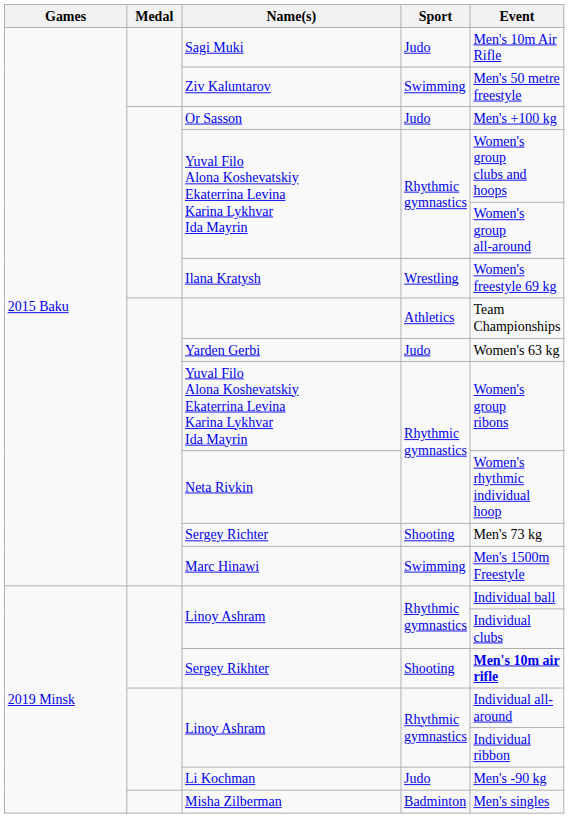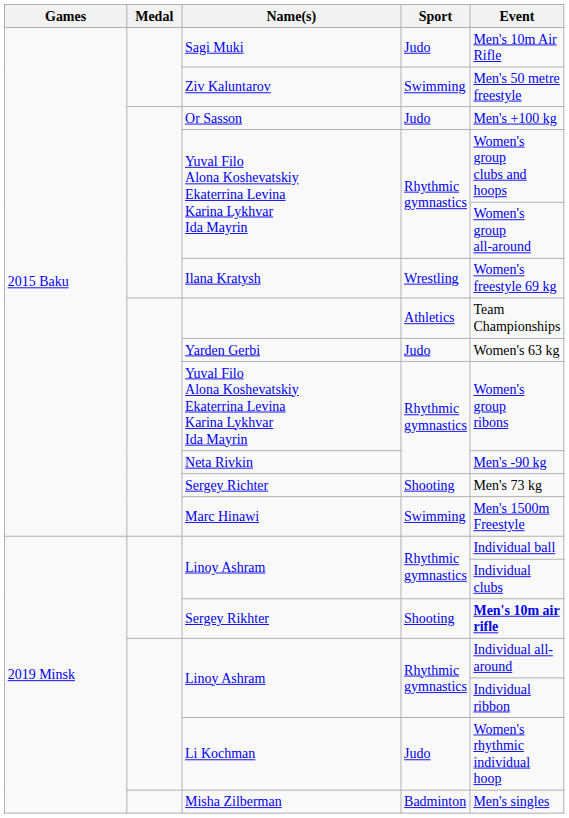Neta Rivkin | Event: Women's rhythmic individual hoop -> Men's -90 kg
Li Kochman | Event: Men's -90 kg -> Women's rhythmic individual hoop
